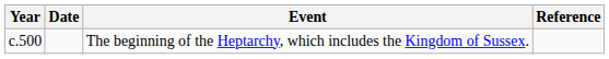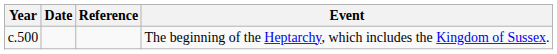columns swapped: Event <-> Reference
